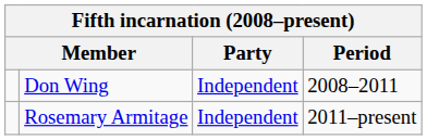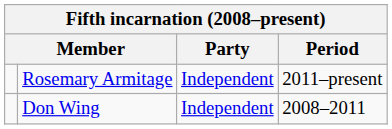rows swapped: Don Wing <-> Rosemary Armitage
